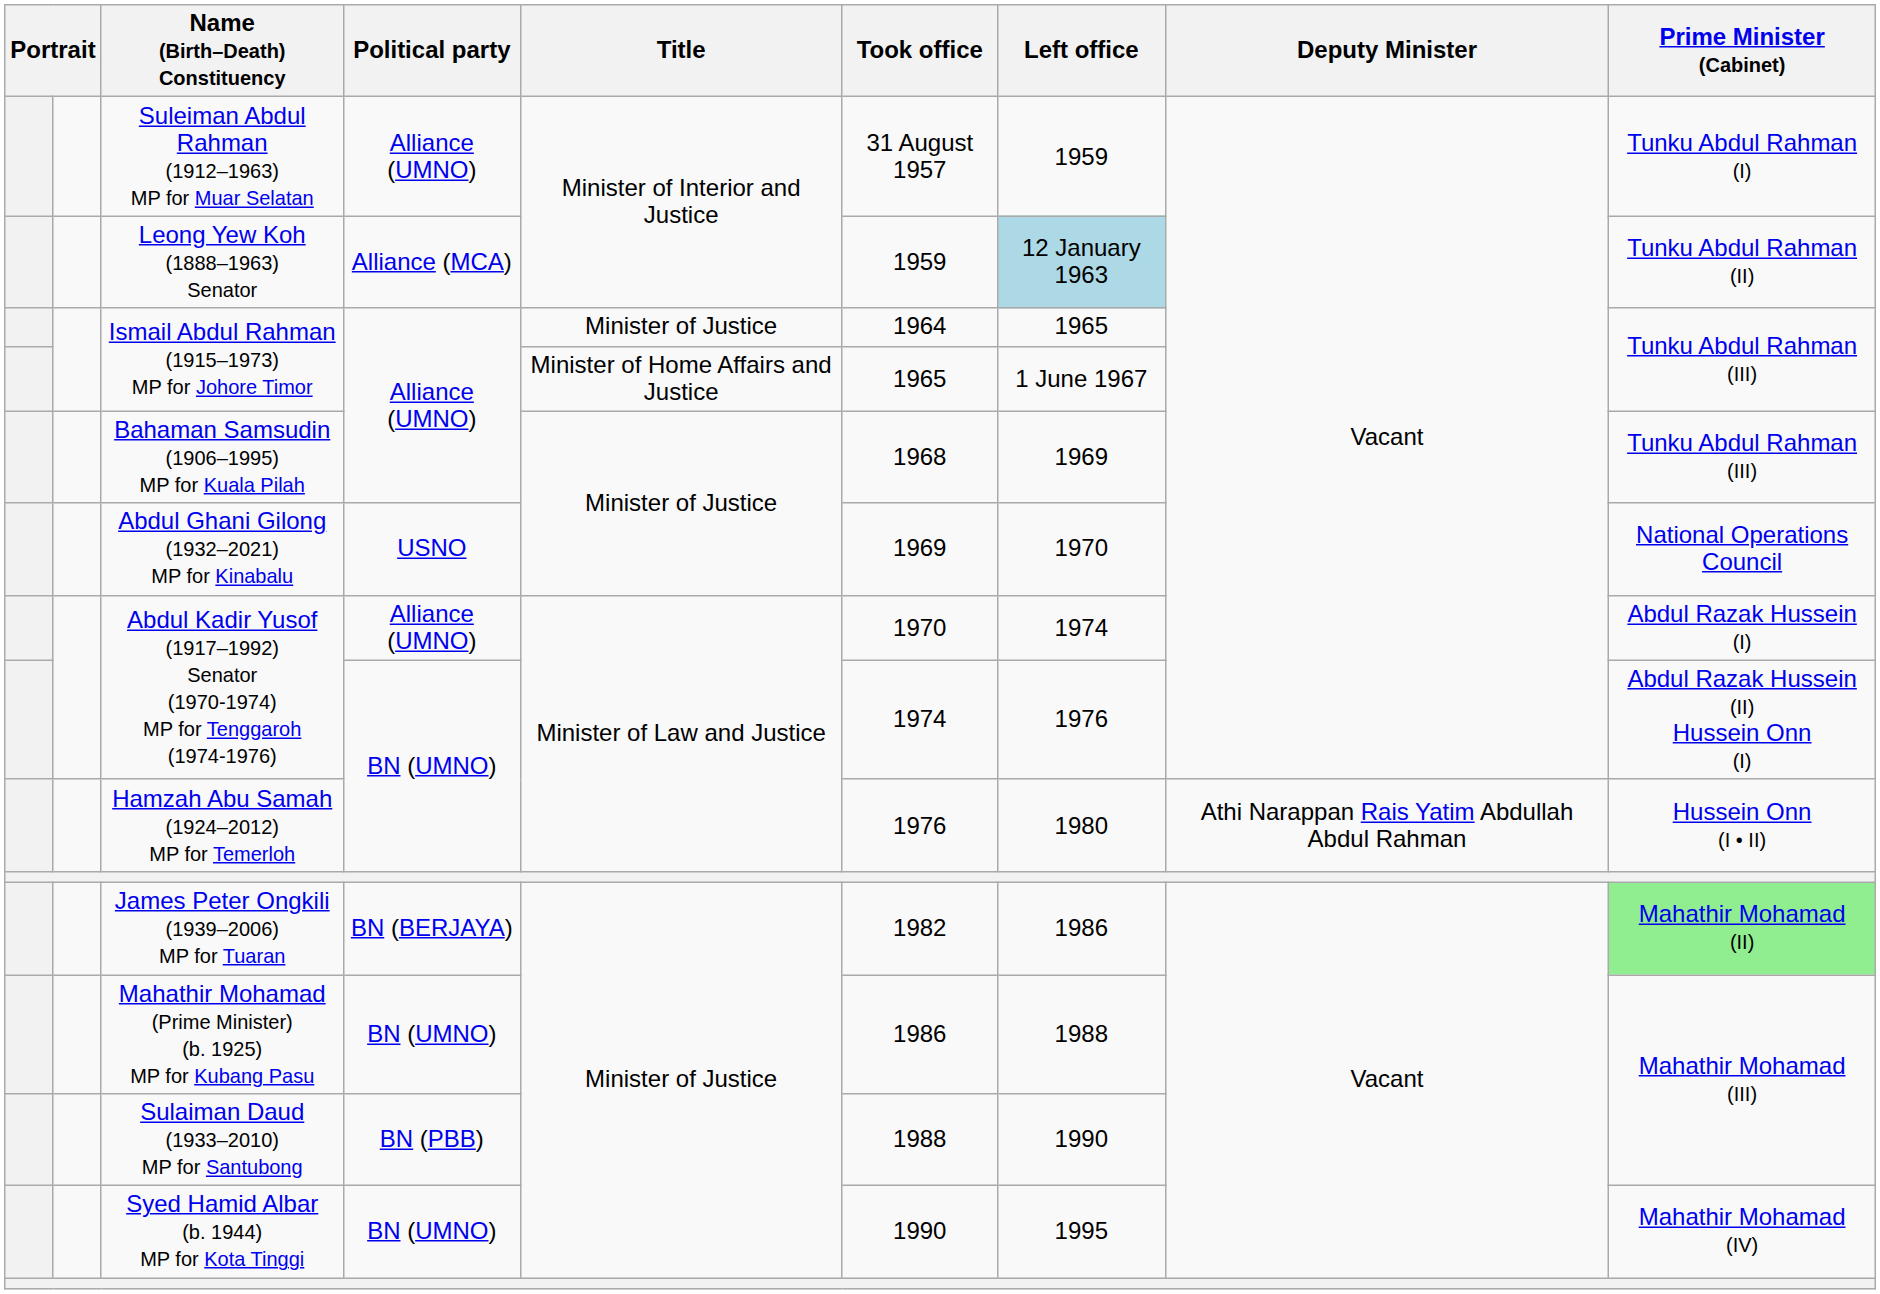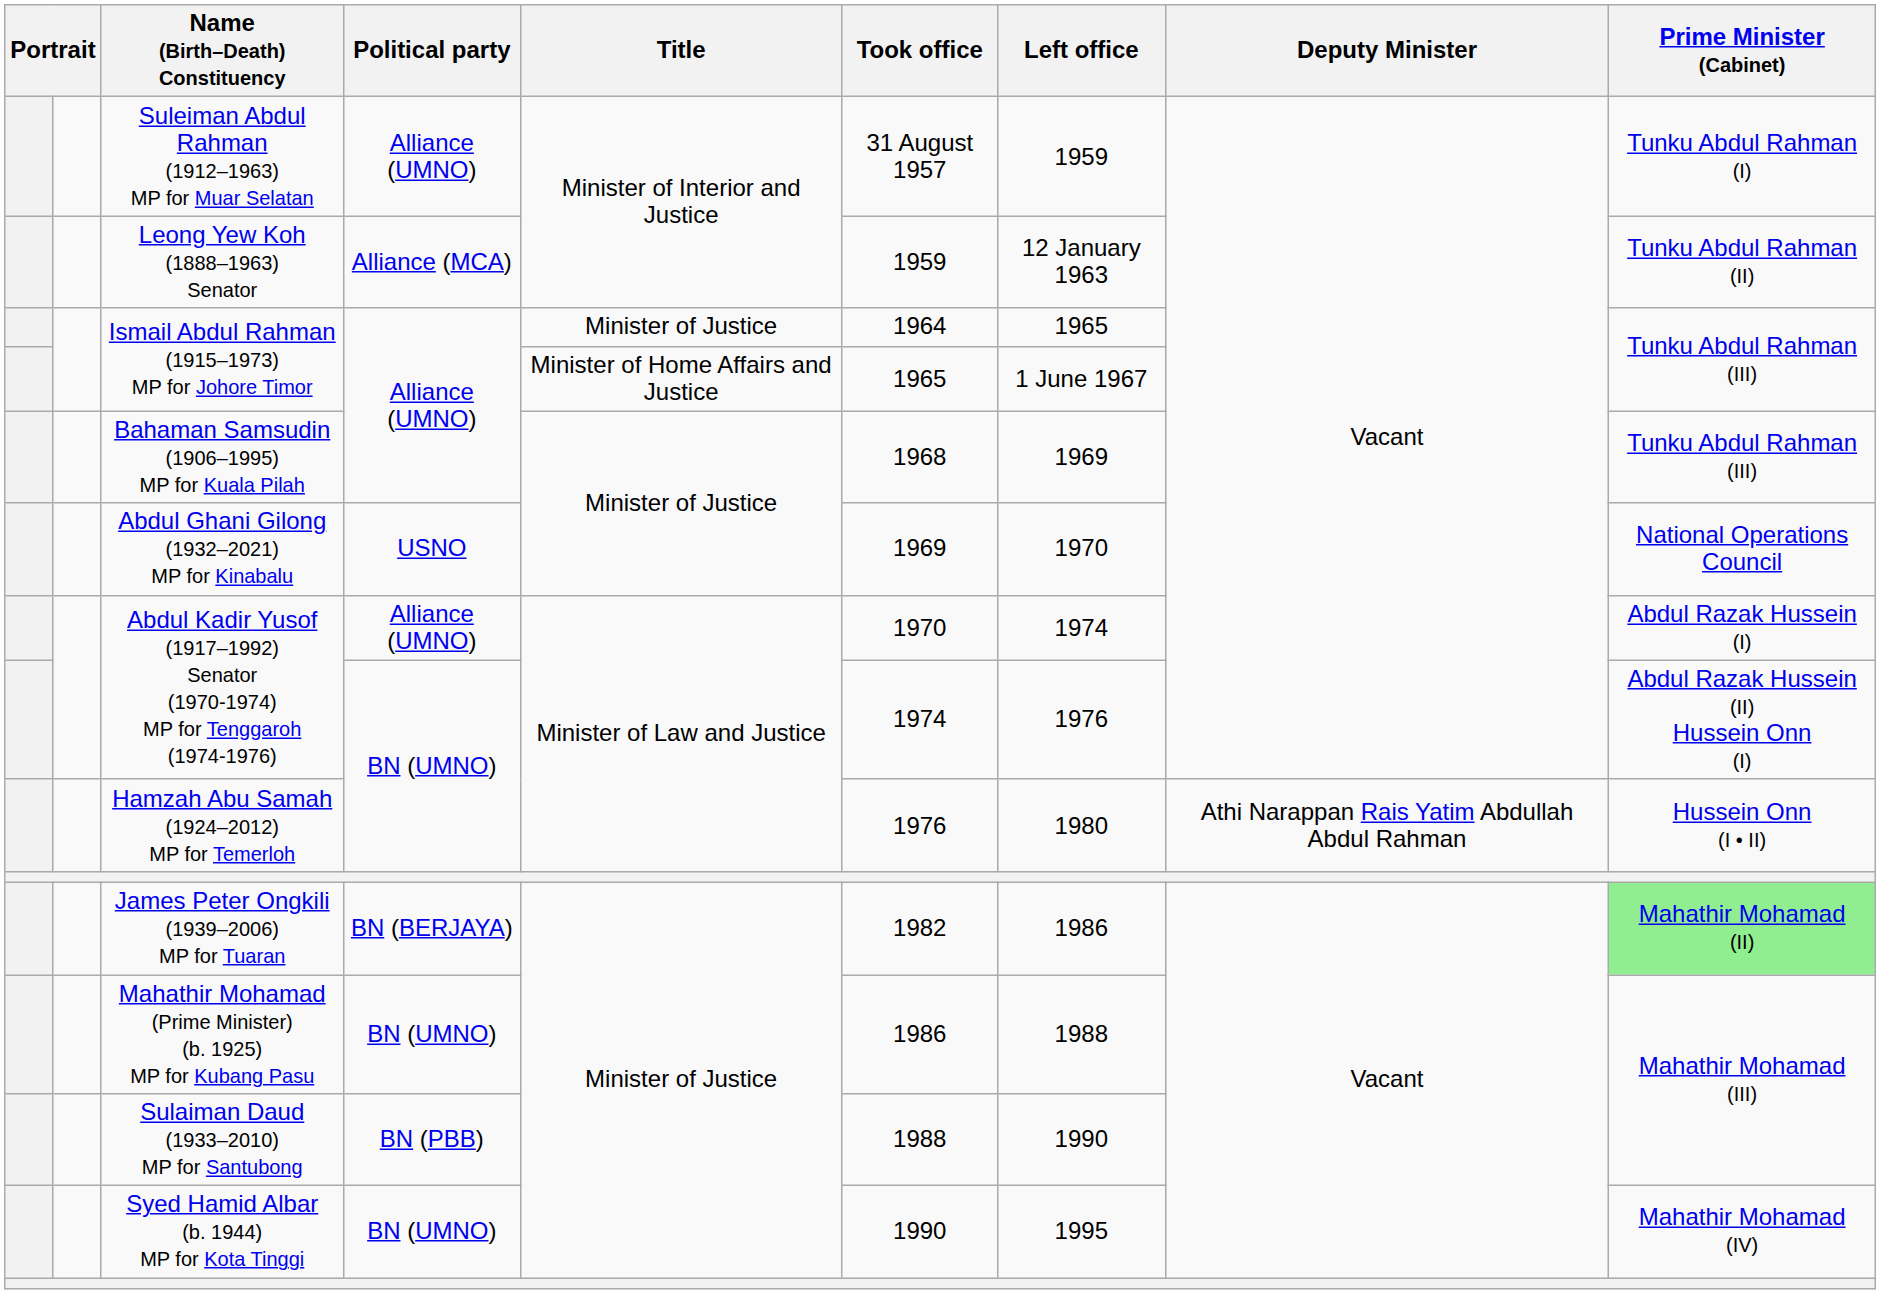Leong Yew Koh (1888–1963) Senator | Left office: lightblue background -> no background
